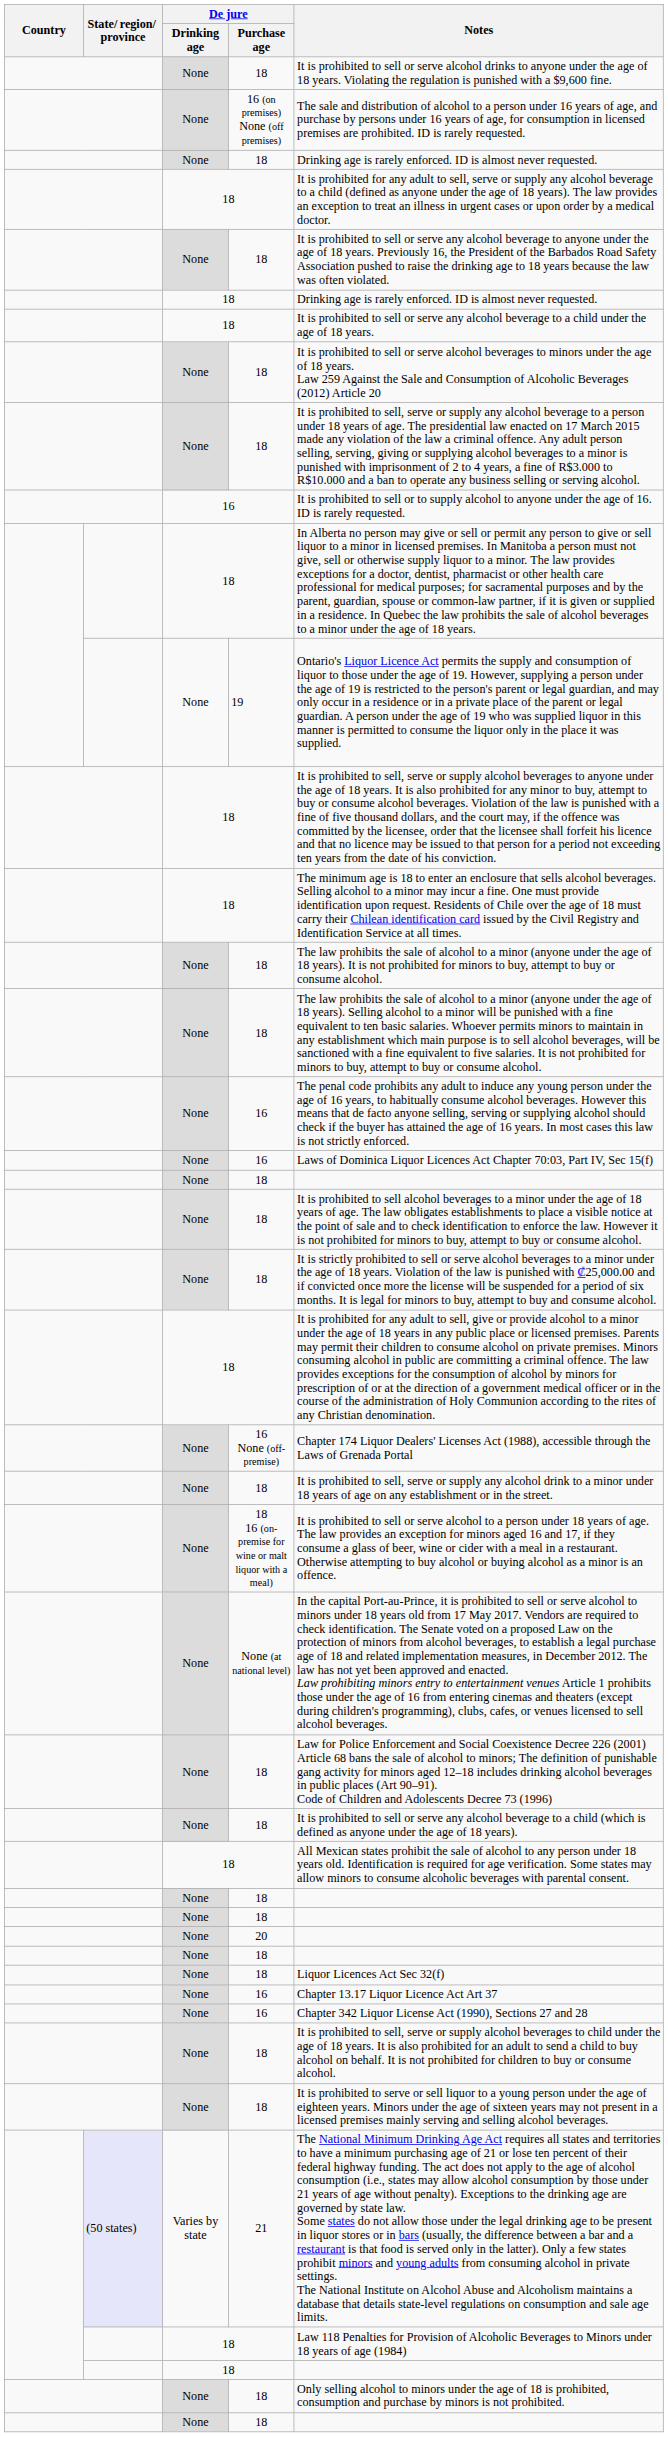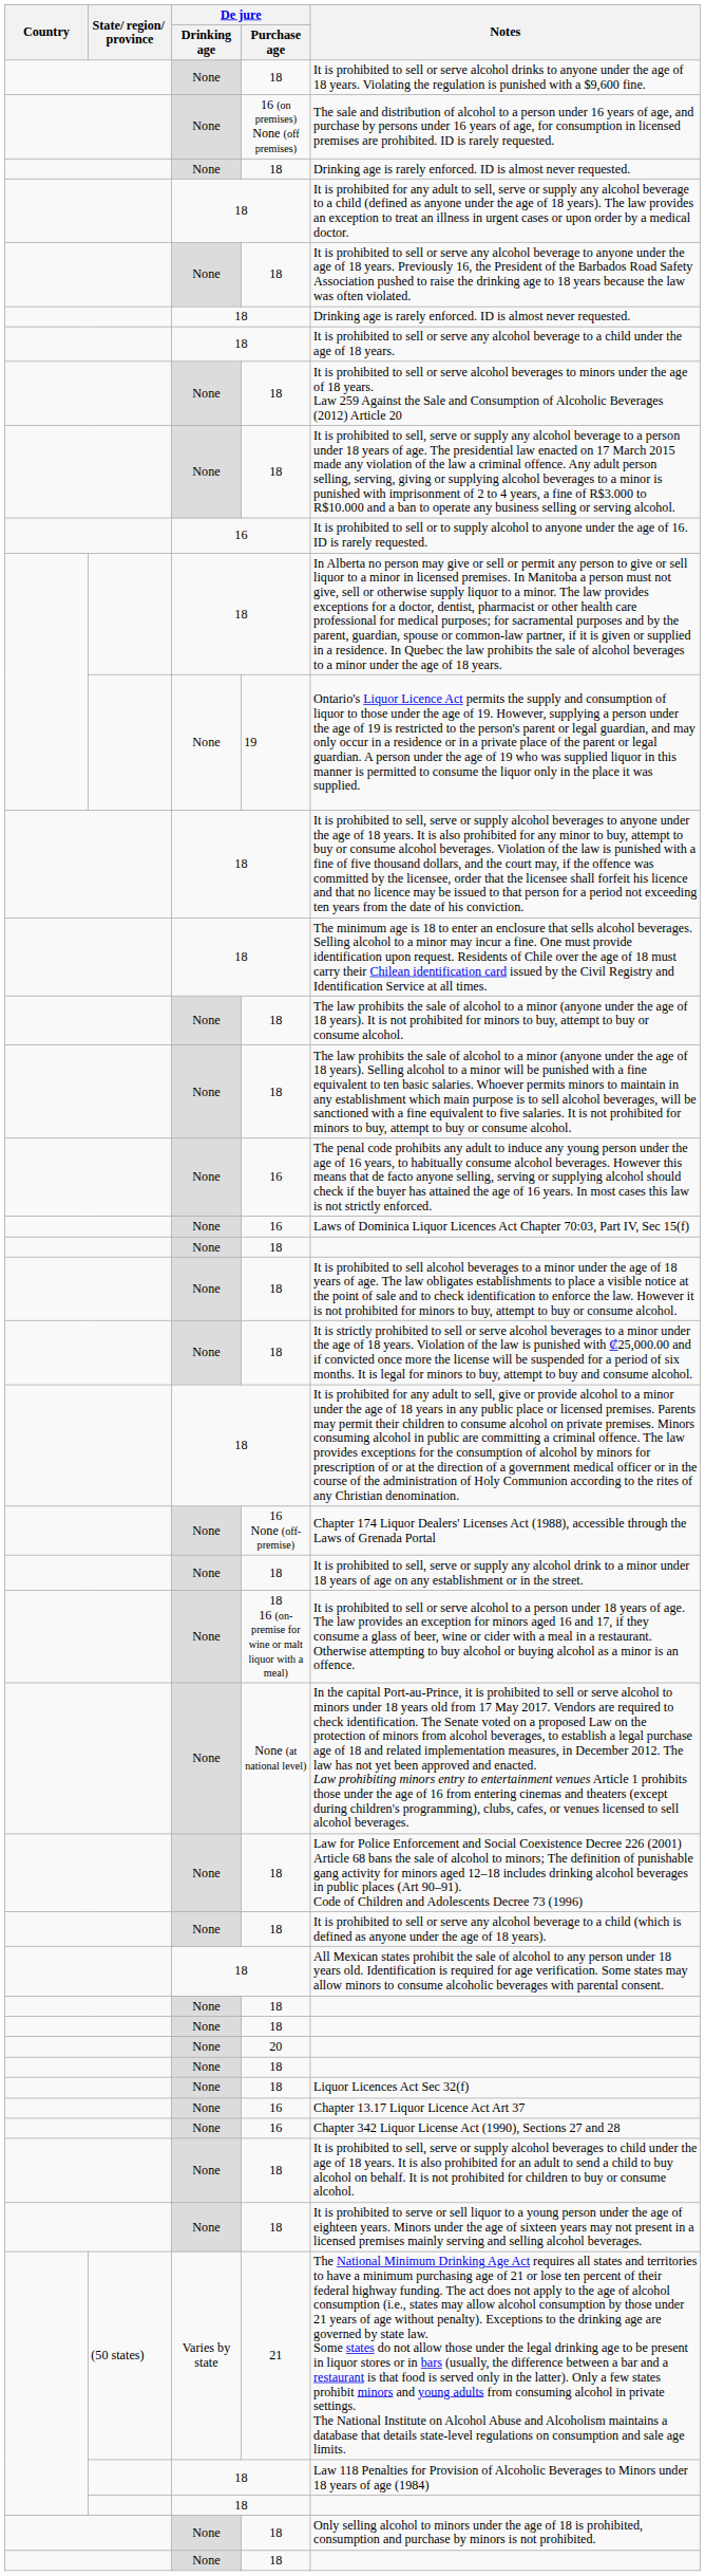21 | State/ region/ province: lavender background -> no background
